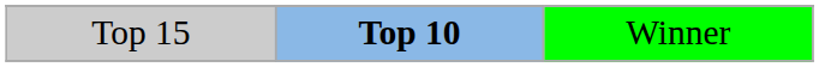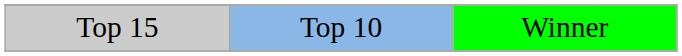Top 15 | column 2: bold -> normal
